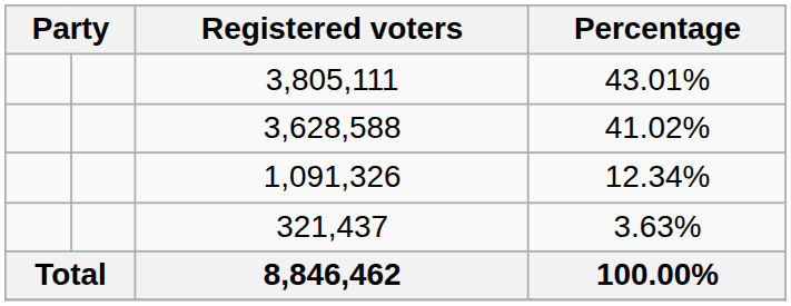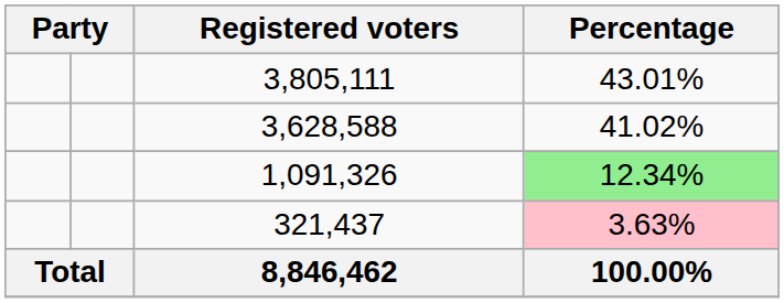1,091,326 | Percentage: no background -> lightgreen background
321,437 | Percentage: no background -> pink background
